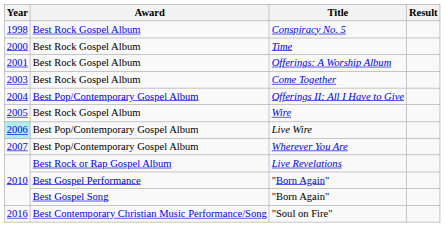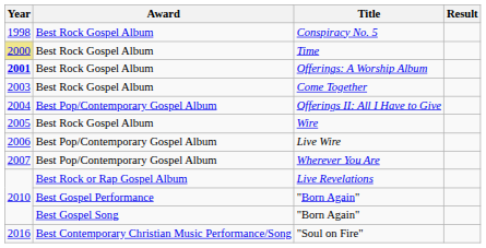Time | Year: no background -> khaki background
Offerings: A Worship Album | Year: normal -> bold
Live Wire | Year: paleturquoise background -> no background
